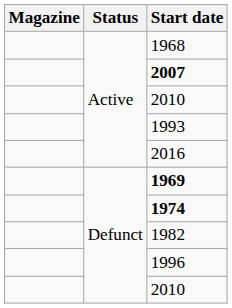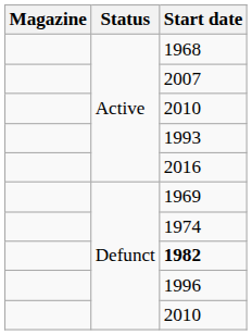2007 | Start date: bold -> normal
1969 | Start date: bold -> normal
1974 | Start date: bold -> normal
1982 | Start date: normal -> bold
